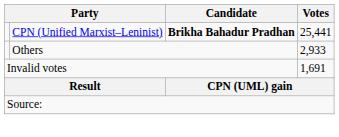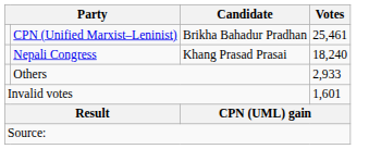CPN (Unified Marxist–Leninist) | Candidate: bold -> normal
CPN (Unified Marxist–Leninist) | Votes: 25,441 -> 25,461
+ row: Nepali Congress | Khang Prasad Prasai | 18,240
Invalid votes | Votes: 1,691 -> 1,601
